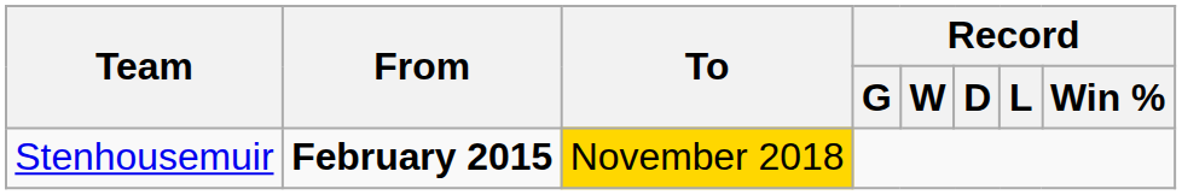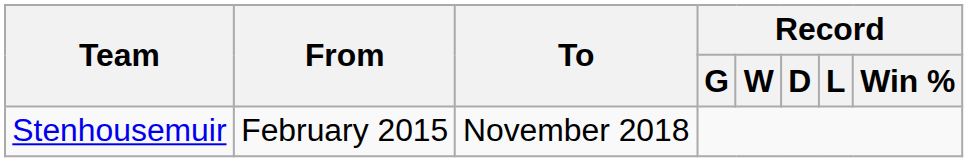Stenhousemuir | From: bold -> normal
Stenhousemuir | To: gold background -> no background
